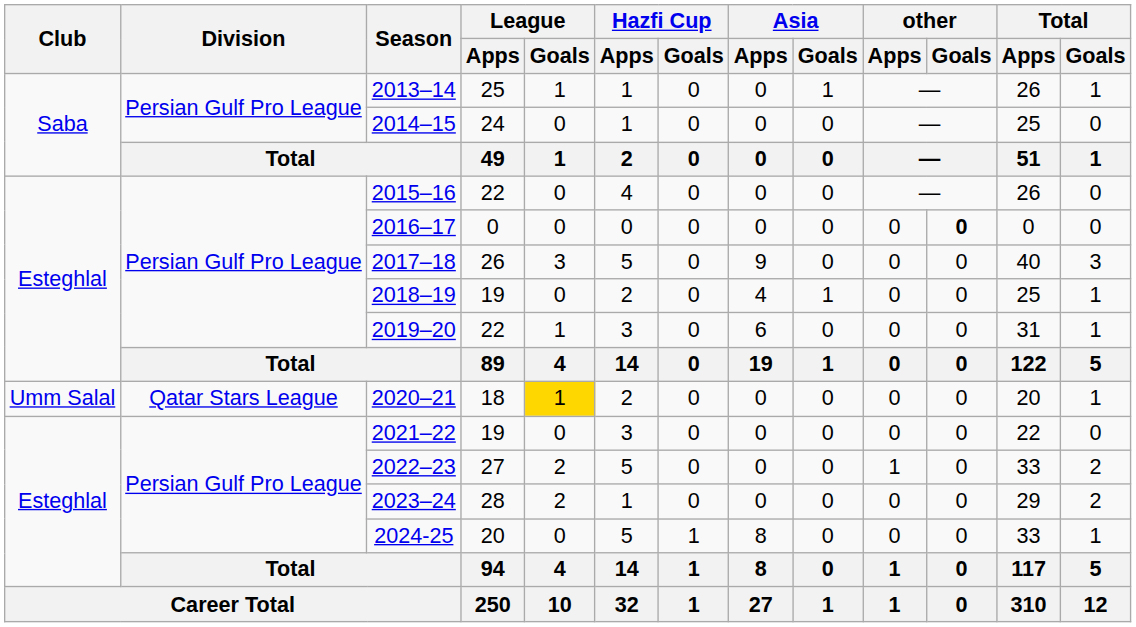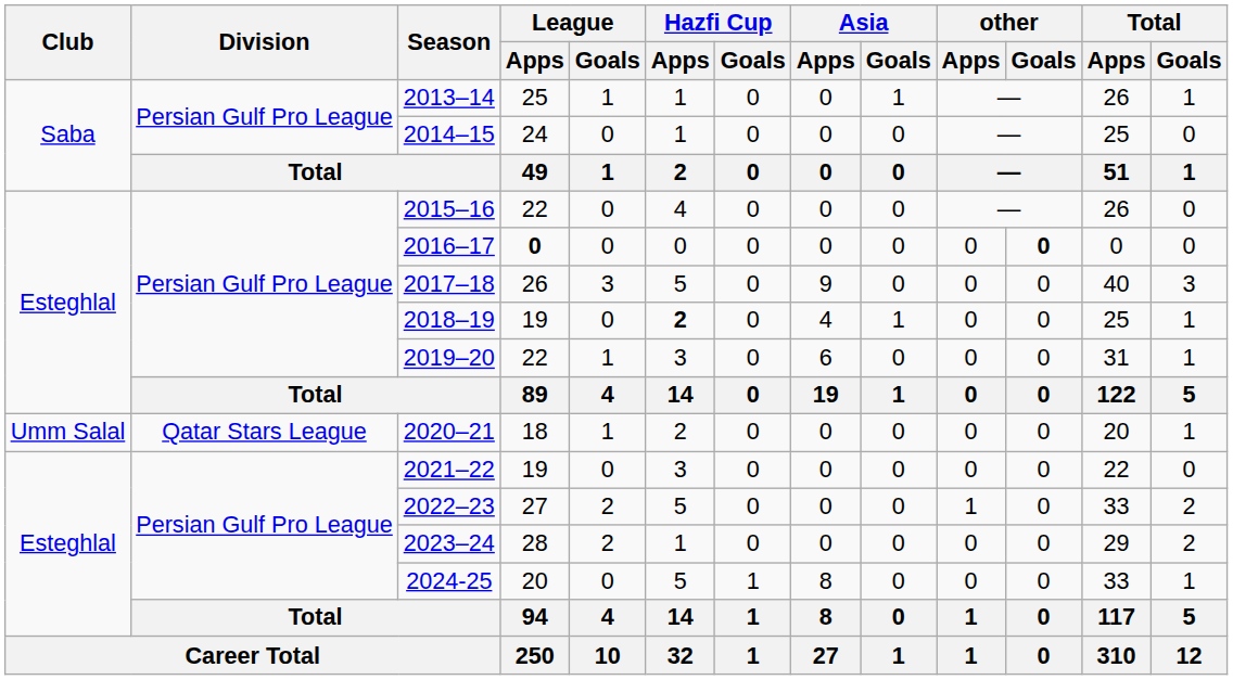2016–17 | League / Apps: normal -> bold
2018–19 | Hazfi Cup / Apps: normal -> bold
2020–21 | League / Goals: gold background -> no background
